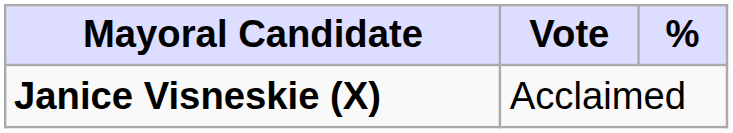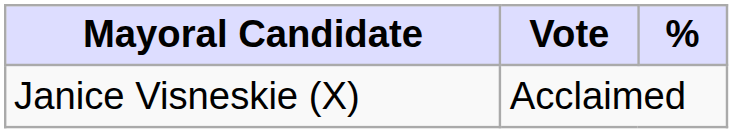Janice Visneskie (X) | Mayoral Candidate: bold -> normal
